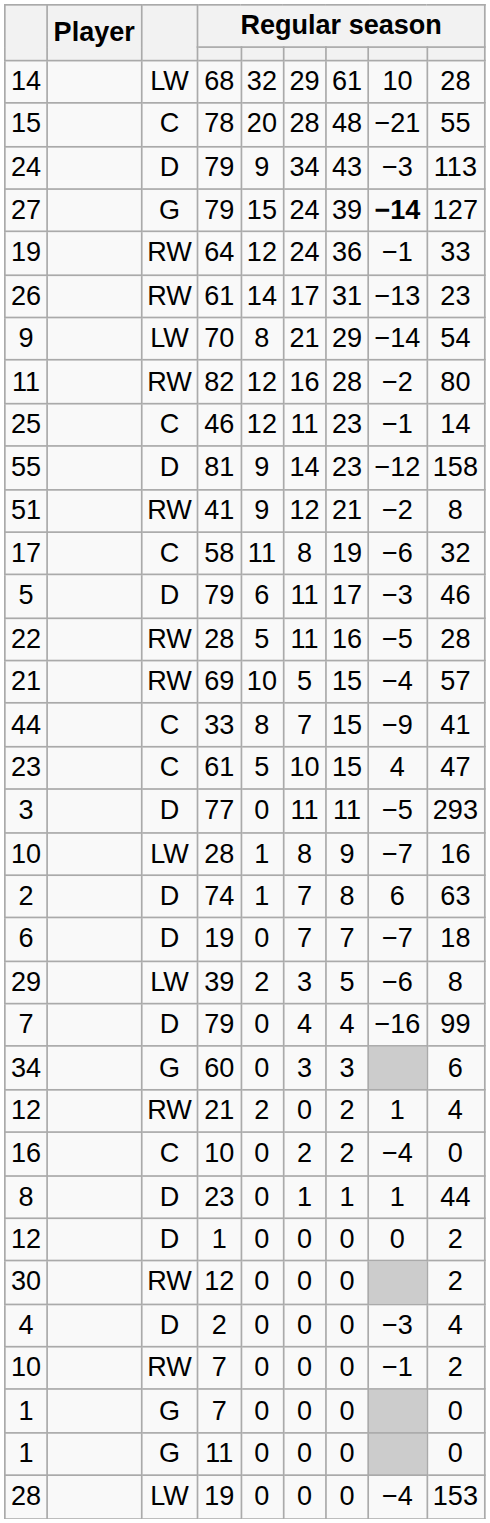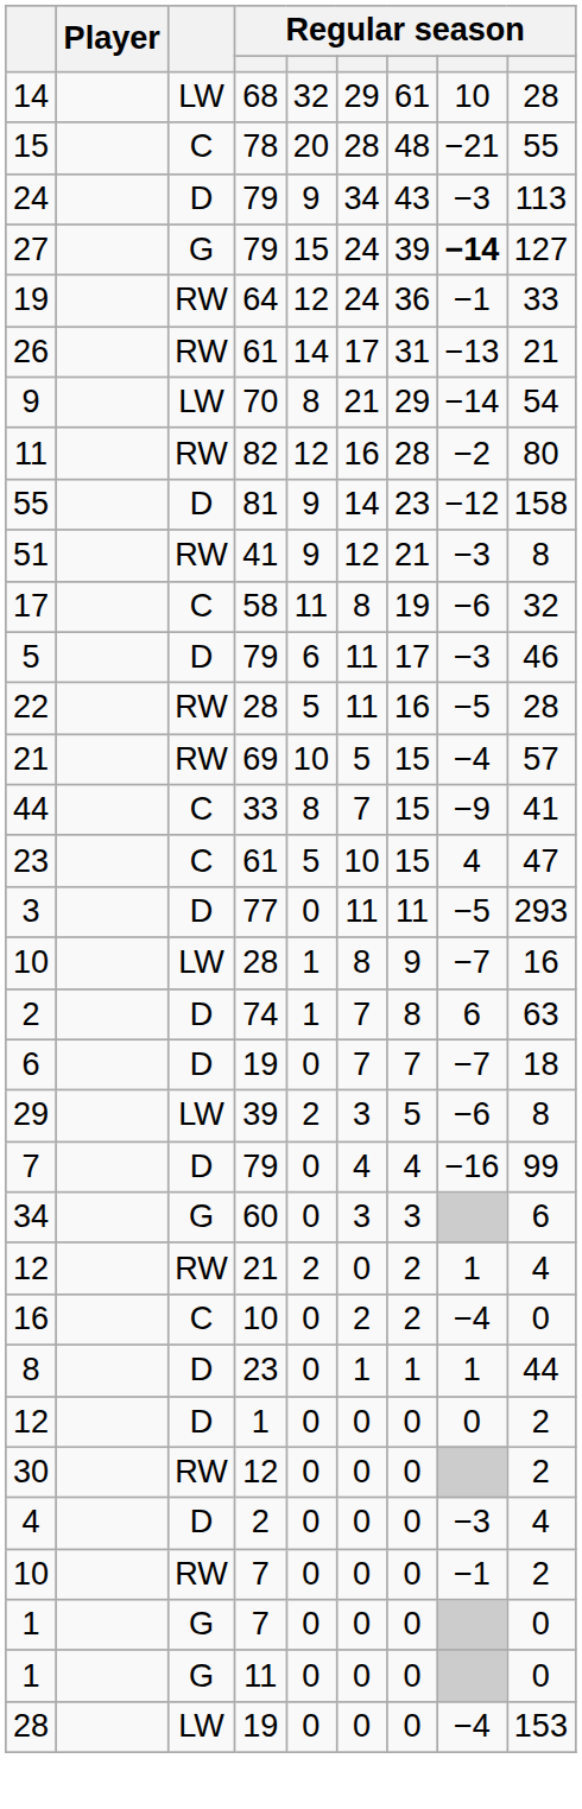26 | column 9: 23 -> 21
- row: 25 | C | 46 | 12 | 11 | 23 | −1 | 14
51 | column 8: −2 -> −3
